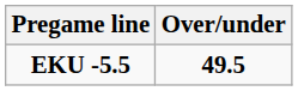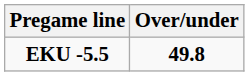EKU -5.5 | Over/under: 49.5 -> 49.8
